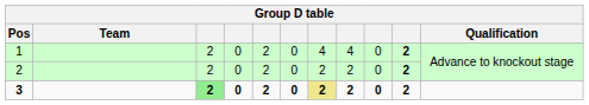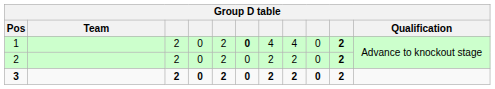1 | column 6: normal -> bold
3 | column 3: lightgreen background -> no background
3 | column 7: khaki background -> no background
